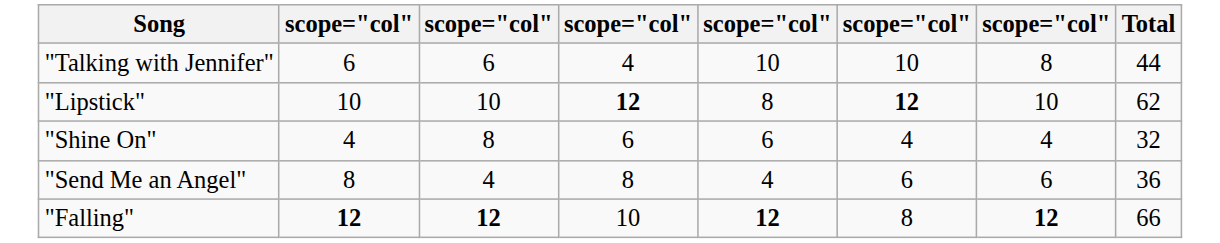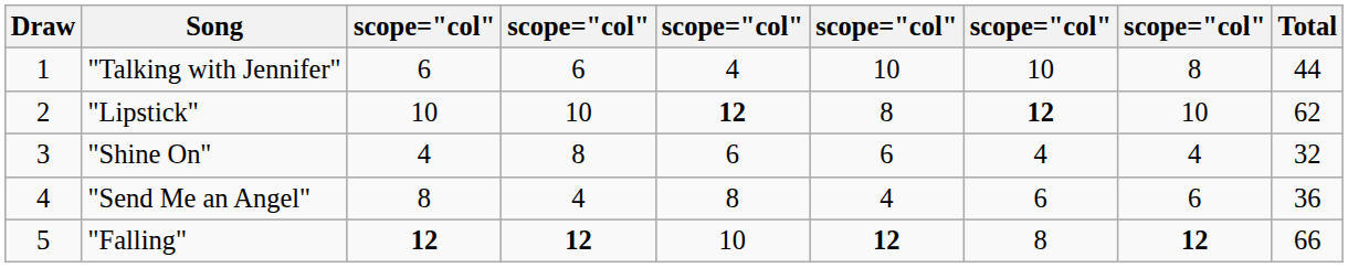+ column: Draw | 1 | 2 | 3 | 4 | 5
